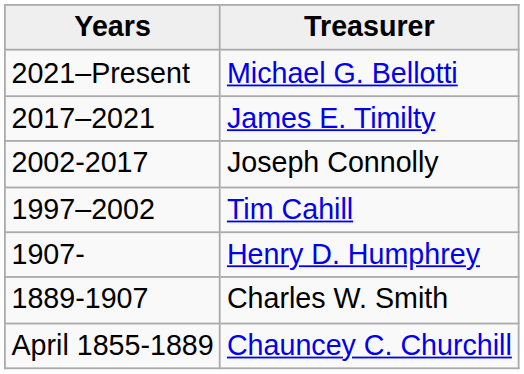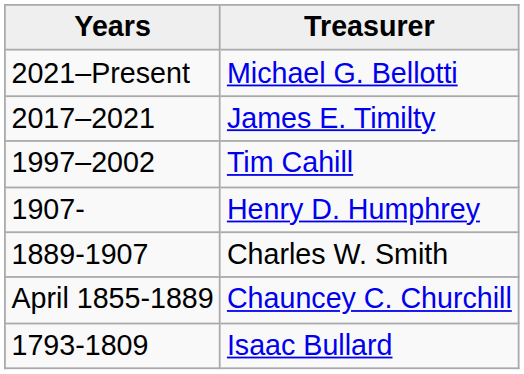- row: 2002-2017 | Joseph Connolly
+ row: 1793-1809 | Isaac Bullard
